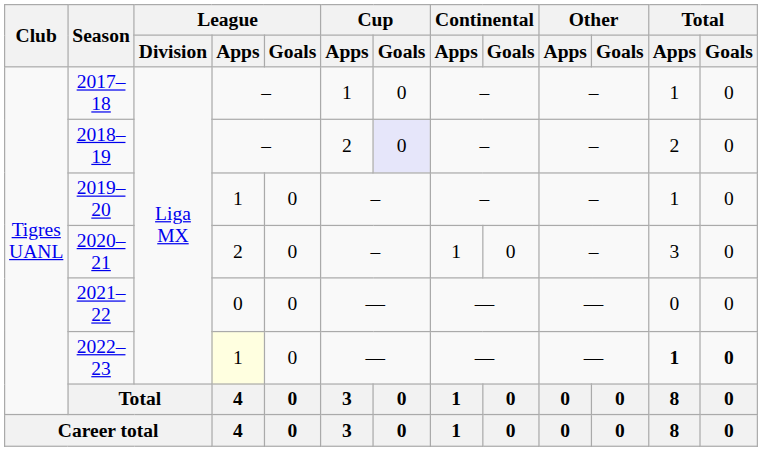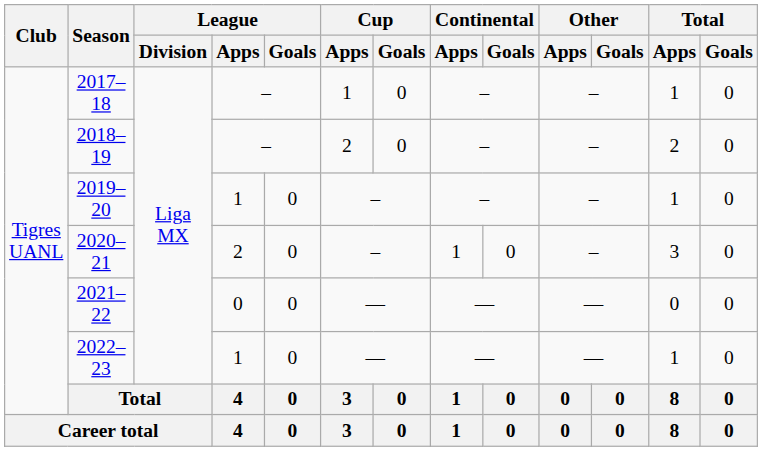2018–19 | Cup / Goals: lavender background -> no background
2022–23 | League / Apps: lightyellow background -> no background
2022–23 | Total / Apps: bold -> normal
2022–23 | Total / Goals: bold -> normal
